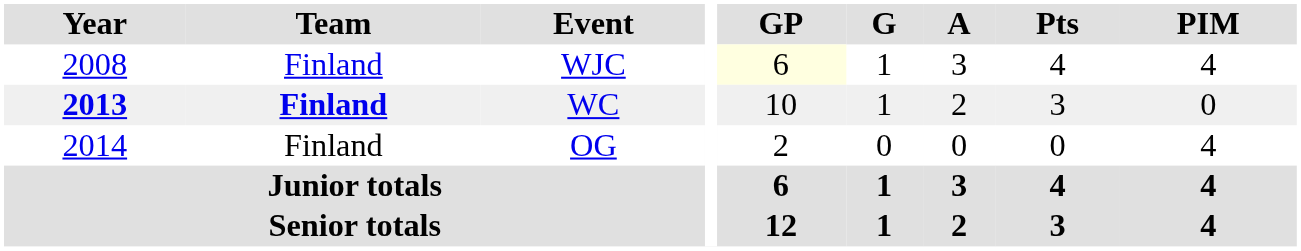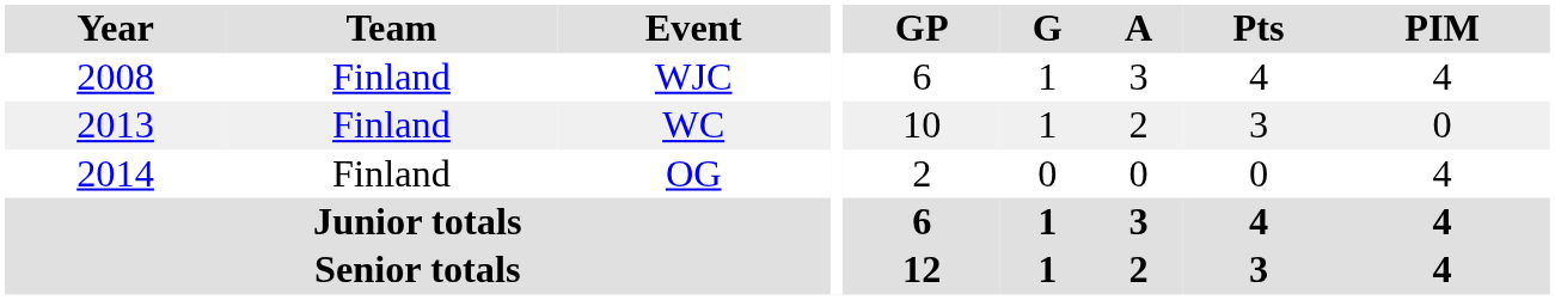WJC | GP: lightyellow background -> no background
WC | Year: bold -> normal
WC | Team: bold -> normal
